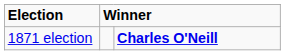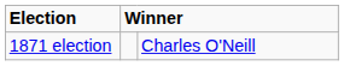1871 election | column 3: bold -> normal
